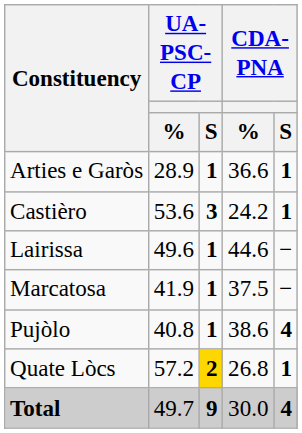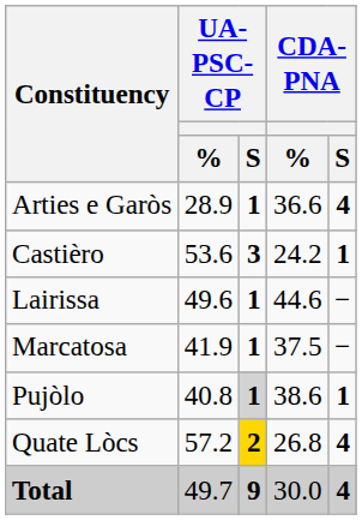Arties e Garòs | CDA-PNA / S: 1 -> 4
Pujòlo | UA-PSC-CP / S: no background -> lightgrey background
Pujòlo | CDA-PNA / S: 4 -> 1
Quate Lòcs | CDA-PNA / S: 1 -> 4
